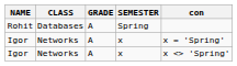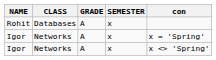Rohit | SEMESTER: Spring -> x
